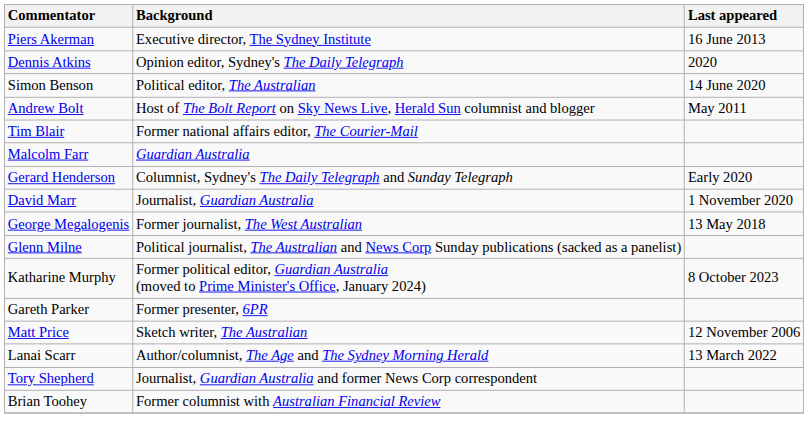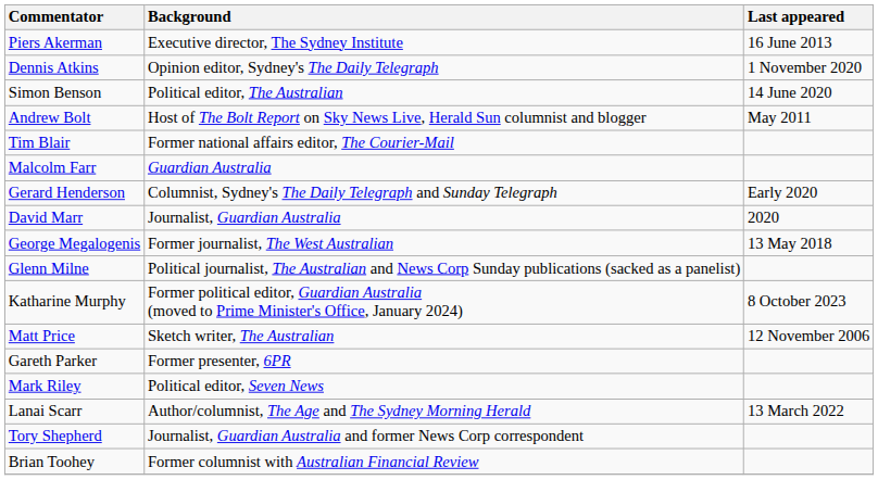Dennis Atkins | Last appeared: 2020 -> 1 November 2020
David Marr | Last appeared: 1 November 2020 -> 2020
rows swapped: Gareth Parker <-> Matt Price
+ row: Mark Riley | Political editor, Seven News
